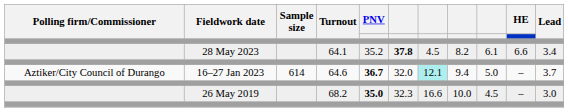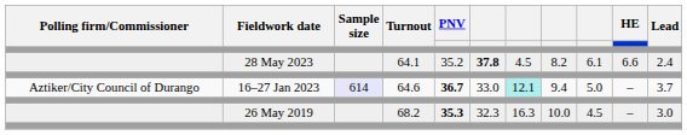28 May 2023 | Lead: 3.4 -> 2.4
16–27 Jan 2023 | Sample size: no background -> lavender background
16–27 Jan 2023 | column 6: 32.0 -> 33.0
26 May 2019 | PNV: 35.0 -> 35.3
26 May 2019 | column 7: 16.6 -> 16.3
